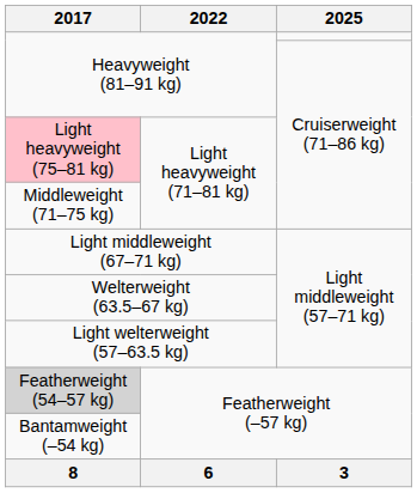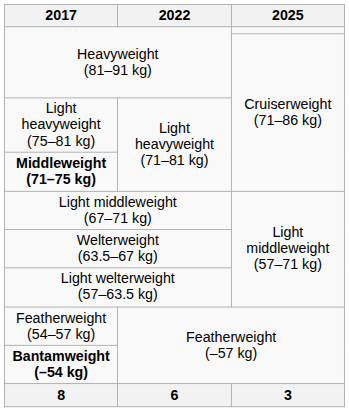Light heavyweight (75–81 kg) | 2017: pink background -> no background
Middleweight (71–75 kg) | 2017: normal -> bold
Featherweight (54–57 kg) | 2017: lightgrey background -> no background
Bantamweight (–54 kg) | 2017: normal -> bold
